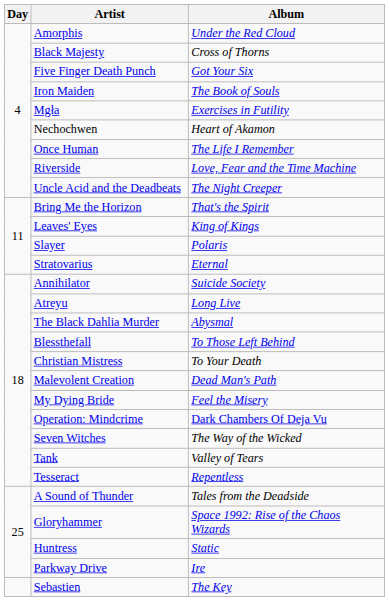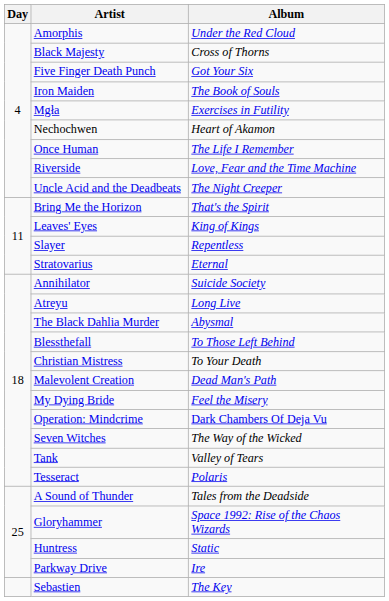Slayer | Album: Polaris -> Repentless
Tesseract | Album: Repentless -> Polaris
